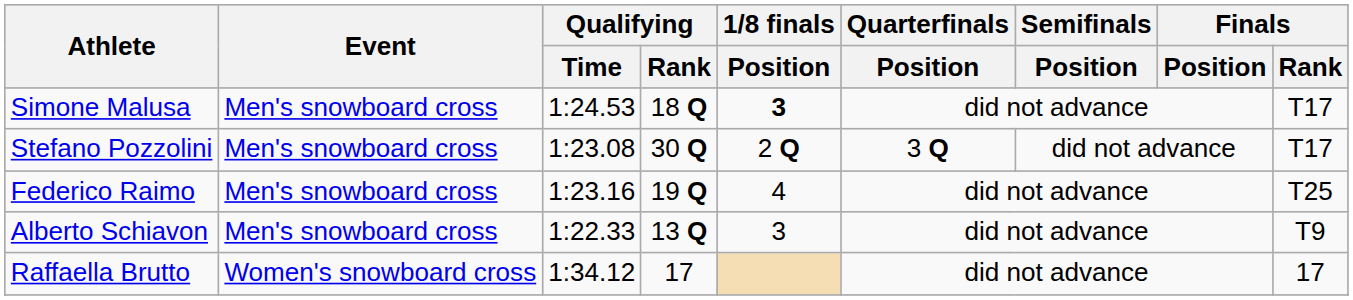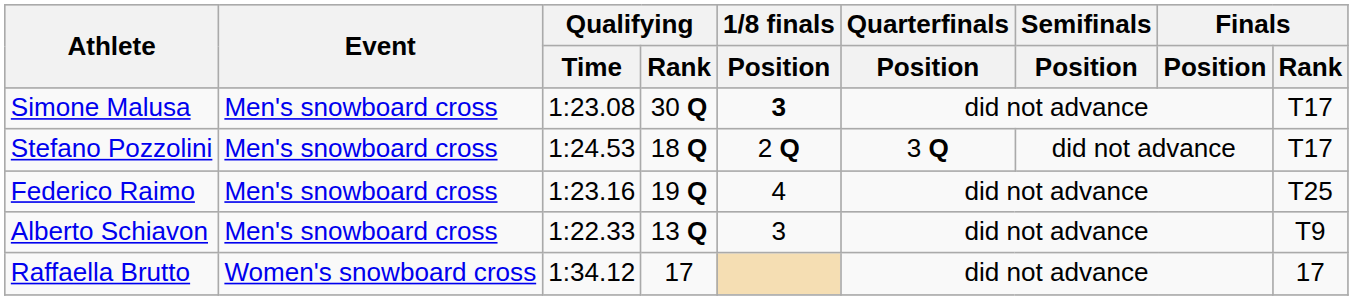Simone Malusa | Qualifying / Time: 1:24.53 -> 1:23.08
Simone Malusa | Qualifying / Rank: 18 Q -> 30 Q
Stefano Pozzolini | Qualifying / Time: 1:23.08 -> 1:24.53
Stefano Pozzolini | Qualifying / Rank: 30 Q -> 18 Q
